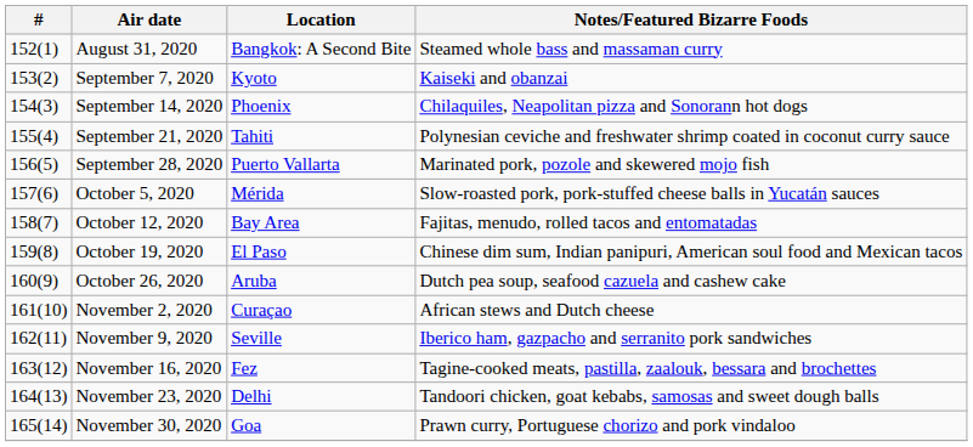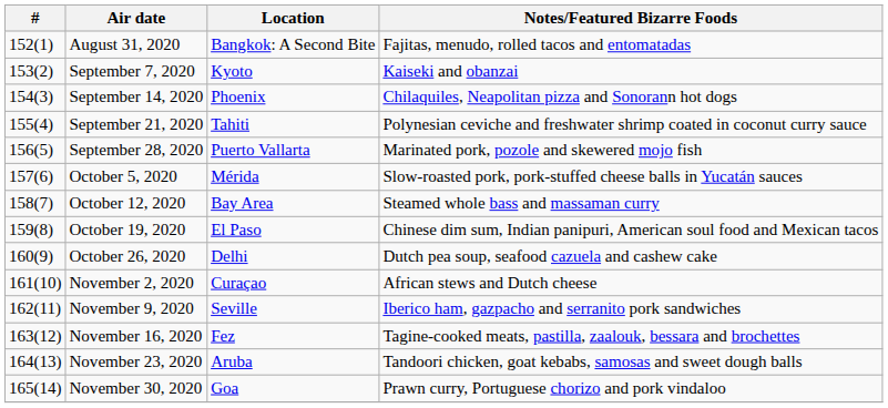August 31, 2020 | Notes/Featured Bizarre Foods: Steamed whole bass and massaman curry -> Fajitas, menudo, rolled tacos and entomatadas
October 12, 2020 | Notes/Featured Bizarre Foods: Fajitas, menudo, rolled tacos and entomatadas -> Steamed whole bass and massaman curry
October 26, 2020 | Location: Aruba -> Delhi
November 23, 2020 | Location: Delhi -> Aruba
